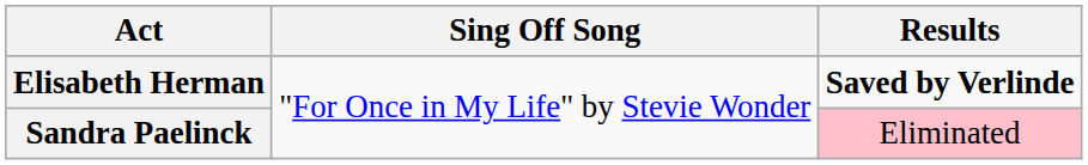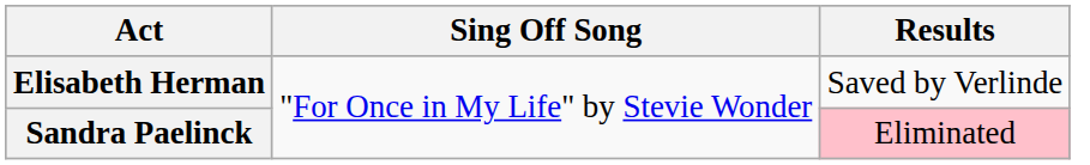Elisabeth Herman | Results: bold -> normal
